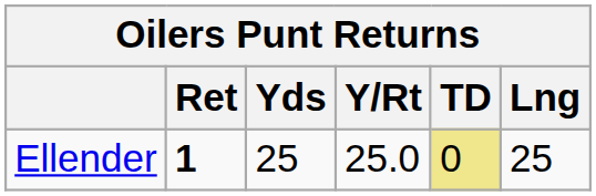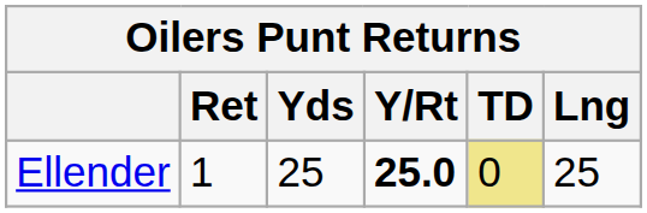Ellender | Ret: bold -> normal
Ellender | Y/Rt: normal -> bold
